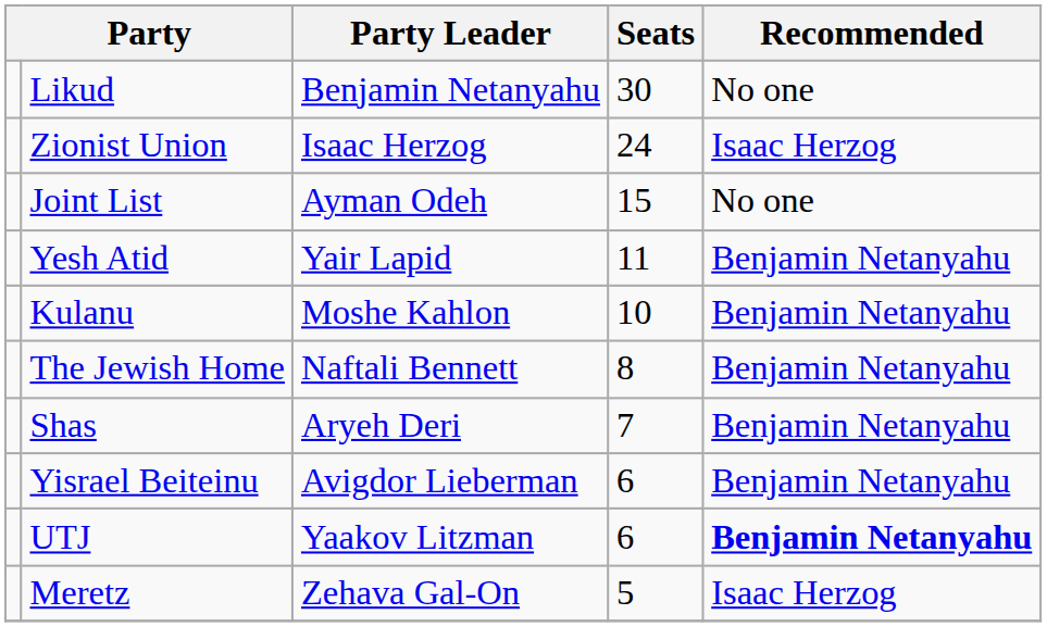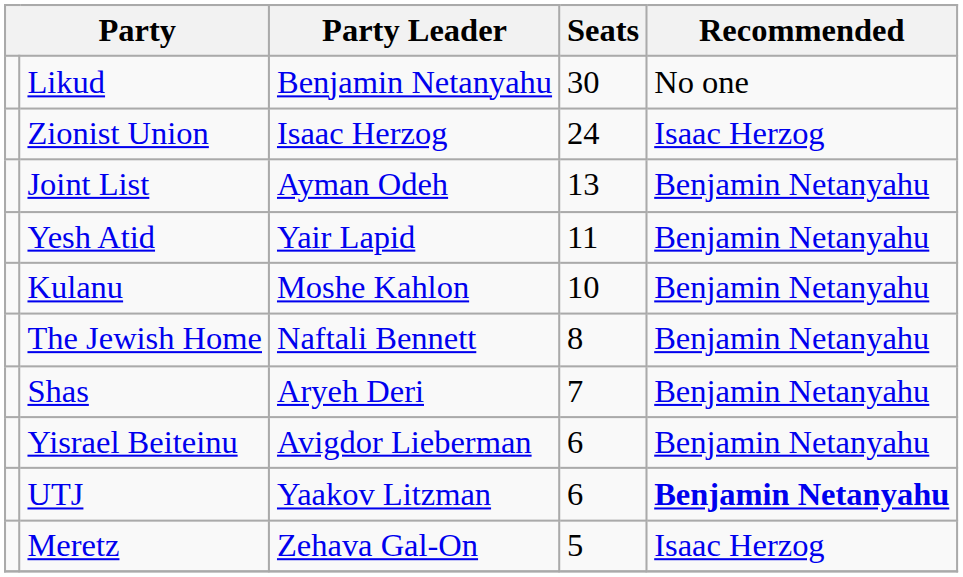Joint List | Seats: 15 -> 13
Joint List | Recommended: No one -> Benjamin Netanyahu
